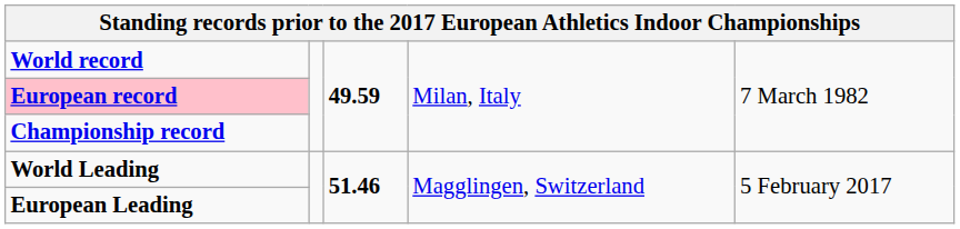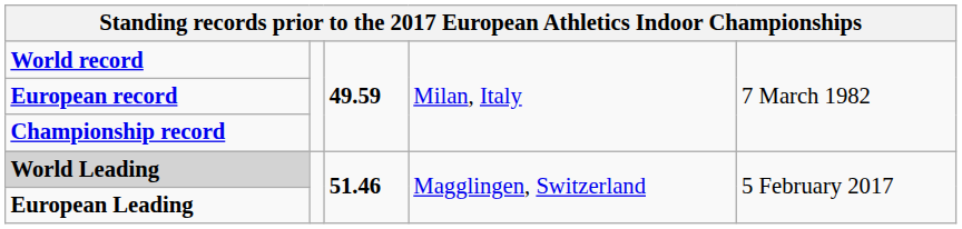European record | column 1: pink background -> no background
World Leading | column 1: no background -> lightgrey background
